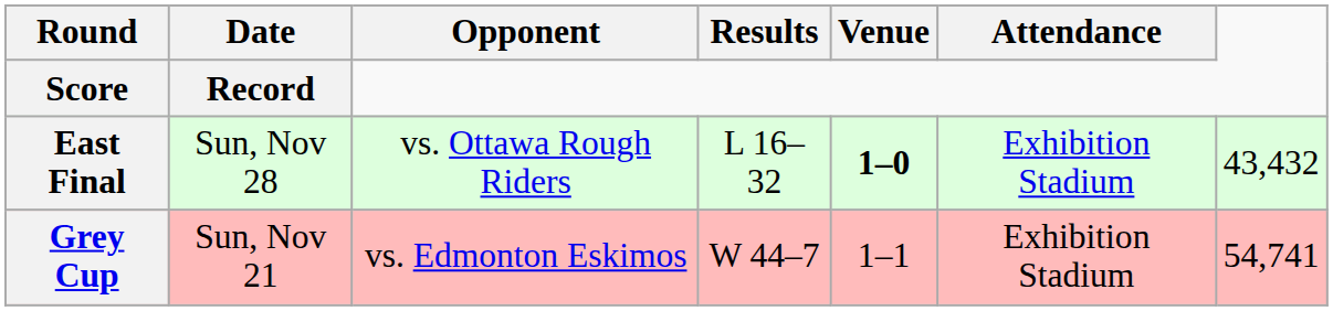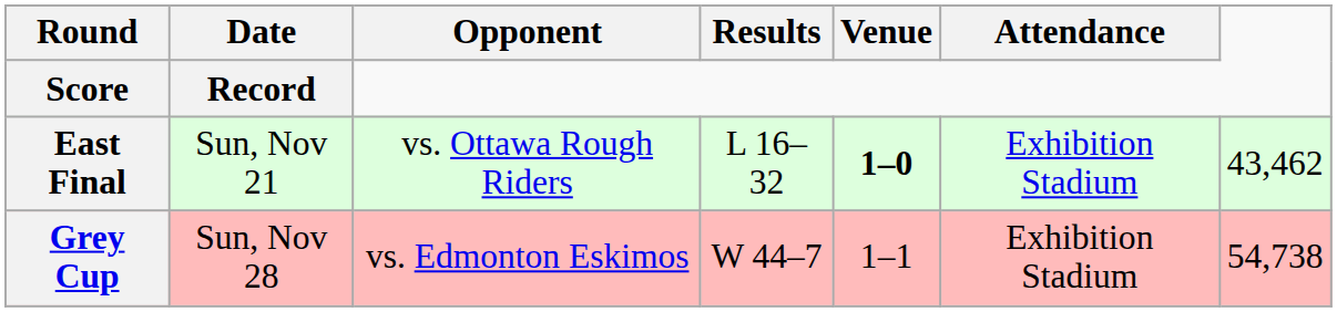East Final | Date / Record: Sun, Nov 28 -> Sun, Nov 21
East Final | column 7: 43,432 -> 43,462
Grey Cup | Date / Record: Sun, Nov 21 -> Sun, Nov 28
Grey Cup | column 7: 54,741 -> 54,738
